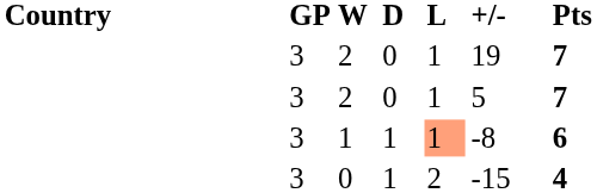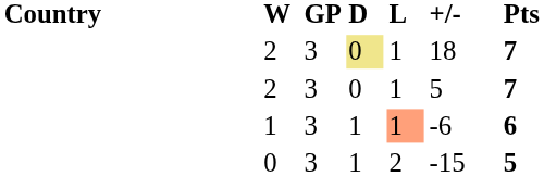columns swapped: GP <-> W
row 2 | D: no background -> khaki background
row 2 | +/-: 19 -> 18
row 4 | +/-: -8 -> -6
row 5 | Pts: 4 -> 5
